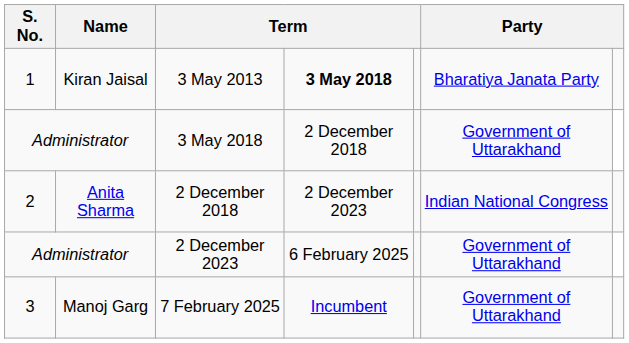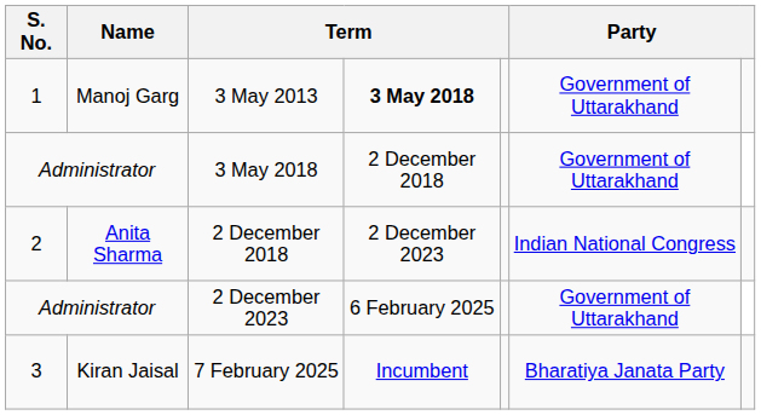3 May 2013 | Name: Kiran Jaisal -> Manoj Garg
3 May 2013 | column 6: Bharatiya Janata Party -> Government of Uttarakhand
7 February 2025 | Name: Manoj Garg -> Kiran Jaisal
7 February 2025 | column 6: Government of Uttarakhand -> Bharatiya Janata Party
